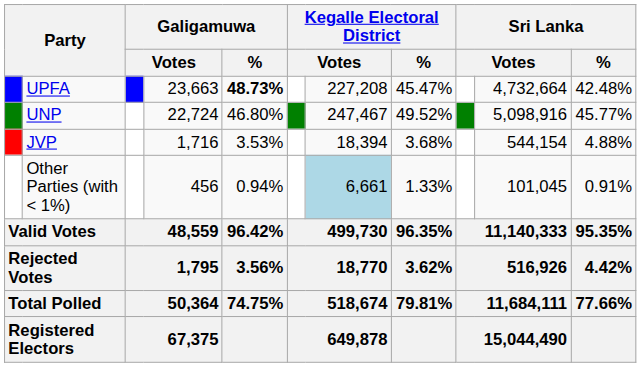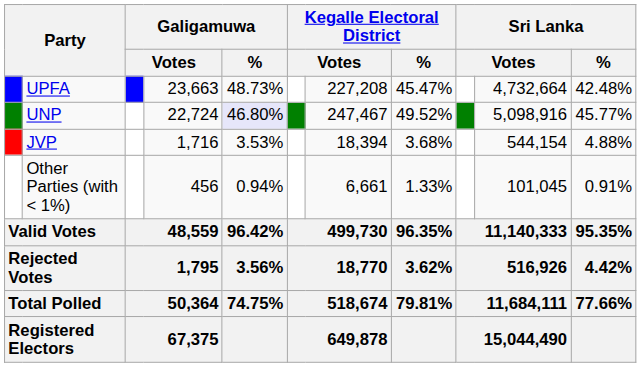UPFA | Galigamuwa / %: bold -> normal
UNP | Galigamuwa / %: no background -> lavender background
Other Parties (with < 1%) | column 7: lightblue background -> no background
